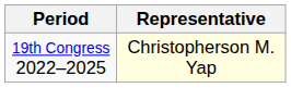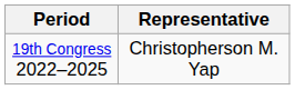19th Congress 2022–2025 | Representative: lightyellow background -> no background
